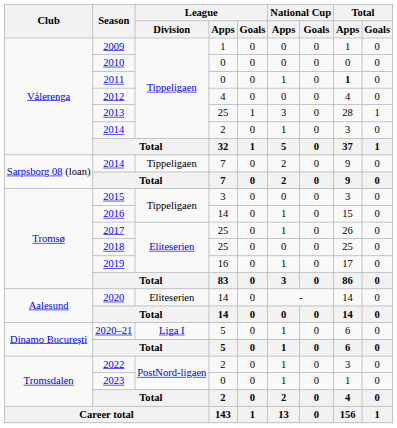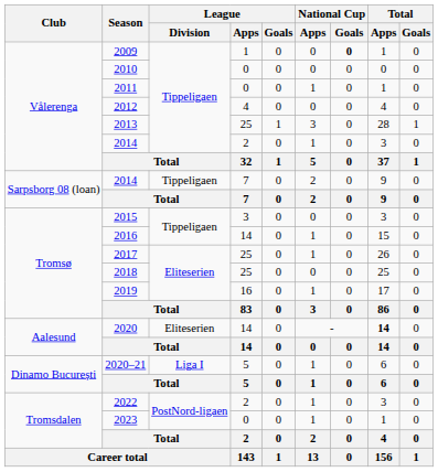2009 | National Cup / Goals: normal -> bold
2011 | Total / Apps: bold -> normal
2020 | Total / Apps: normal -> bold
